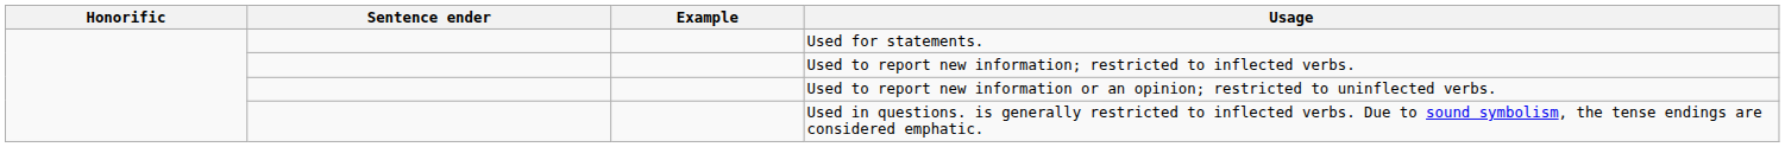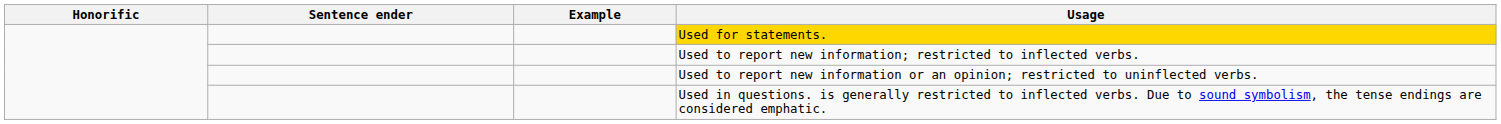Used for statements. | Usage: no background -> gold background
